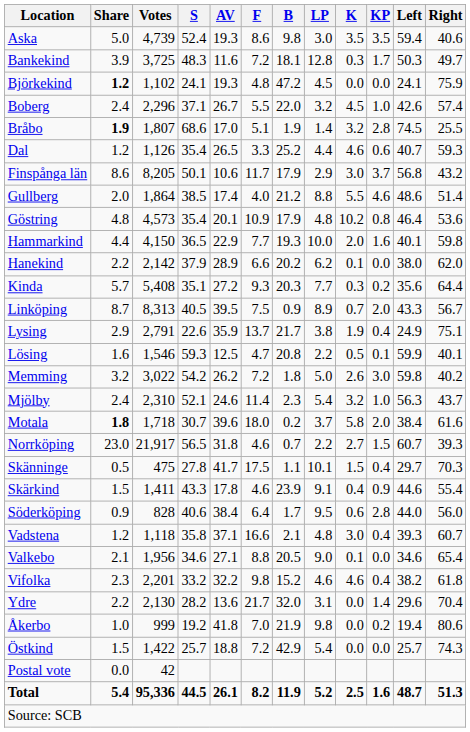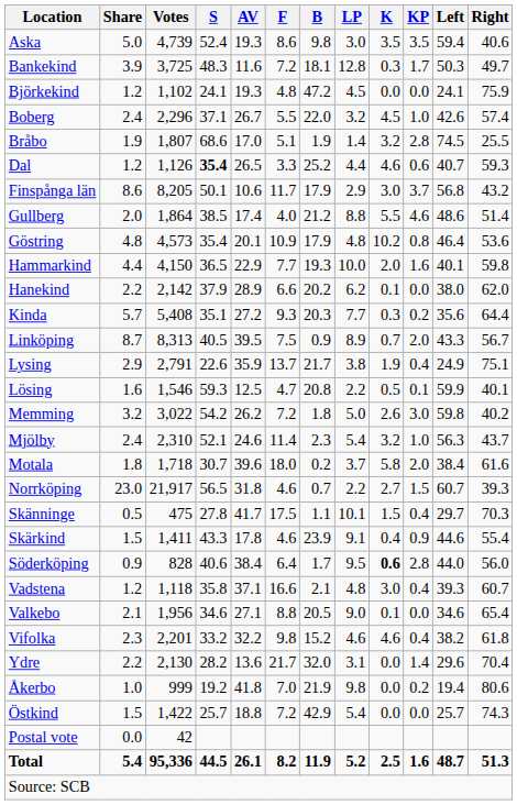Björkekind | Share: bold -> normal
Bråbo | Share: bold -> normal
Dal | S: normal -> bold
Motala | Share: bold -> normal
Söderköping | K: normal -> bold
